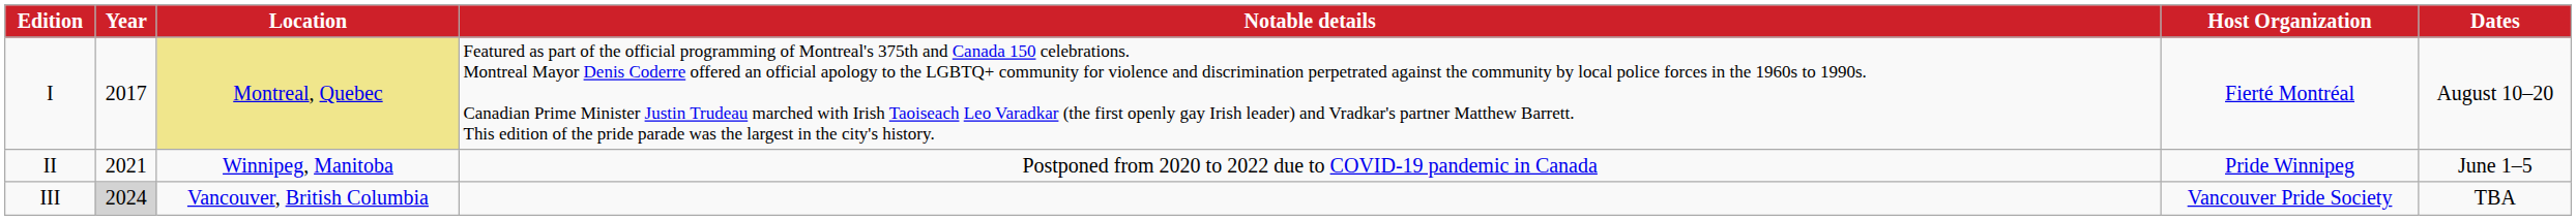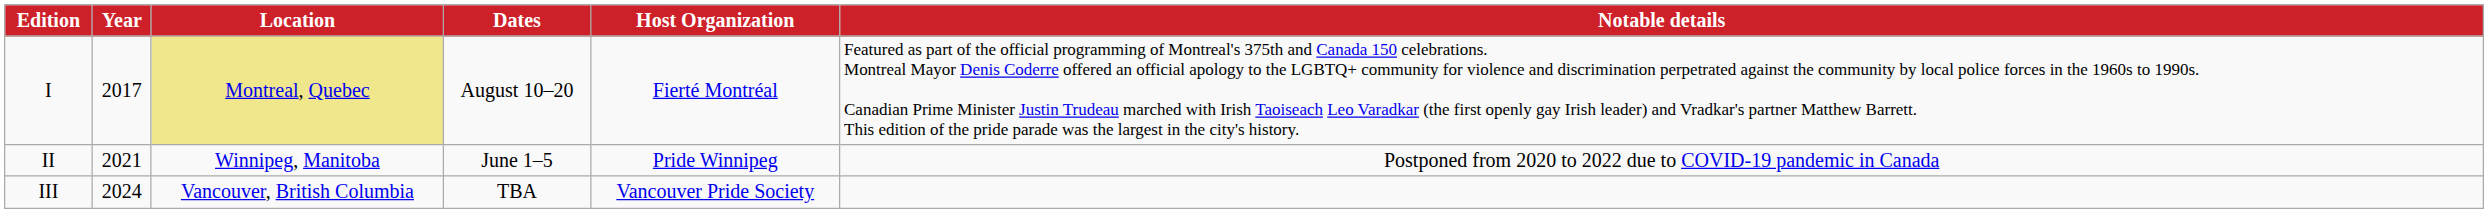columns swapped: Dates <-> Notable details
III | Year: lightgrey background -> no background
